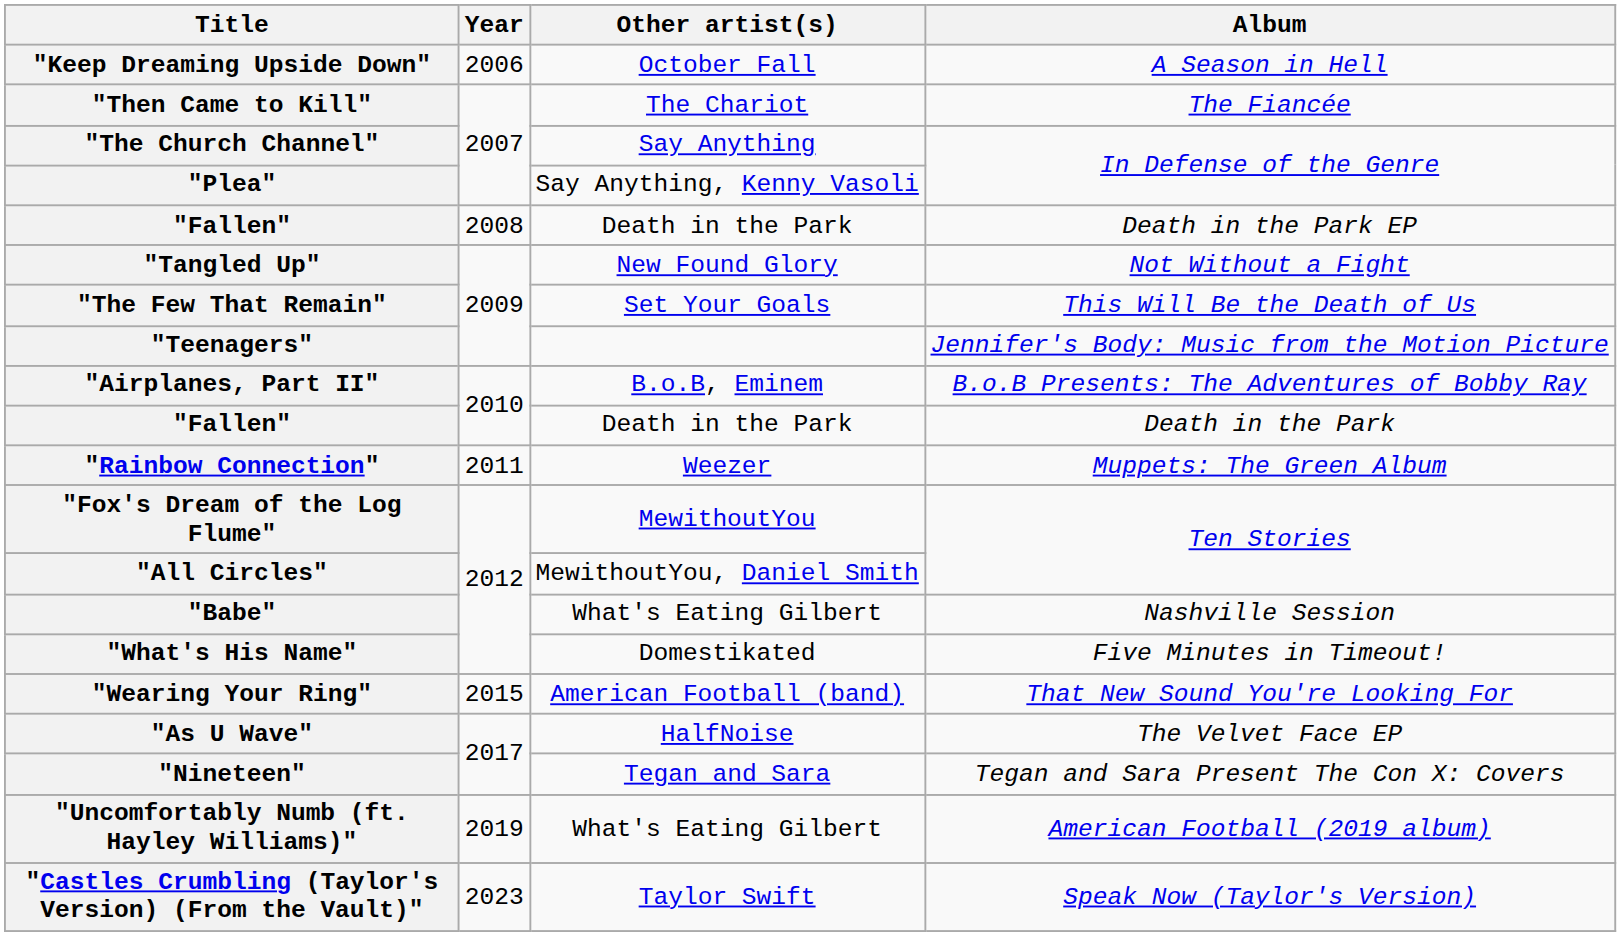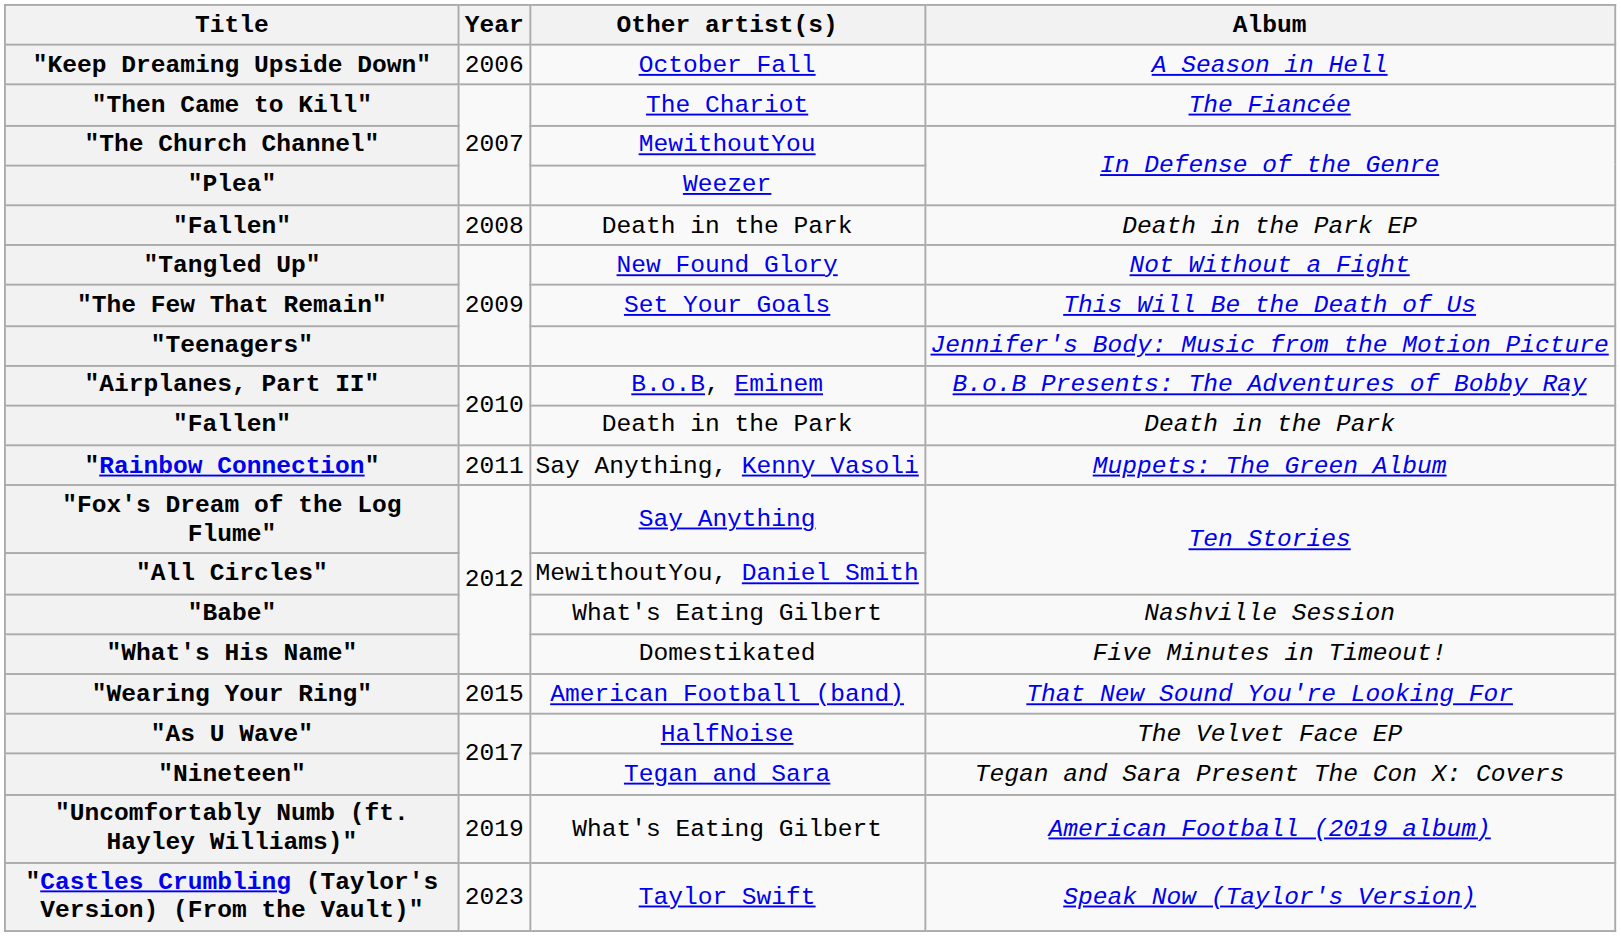"The Church Channel" | Other artist(s): Say Anything -> MewithoutYou
"Plea" | Other artist(s): Say Anything, Kenny Vasoli -> Weezer
"Rainbow Connection" | Other artist(s): Weezer -> Say Anything, Kenny Vasoli
"Fox's Dream of the Log Flume" | Other artist(s): MewithoutYou -> Say Anything
